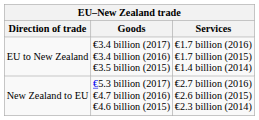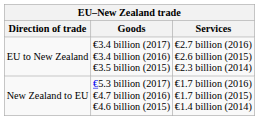EU to New Zealand | Services: €1.7 billion (2016) €1.7 billion (2015) €1.4 billion (2014) -> €2.7 billion (2016) €2.6 billion (2015) €2.3 billion (2014)
New Zealand to EU | Services: €2.7 billion (2016) €2.6 billion (2015) €2.3 billion (2014) -> €1.7 billion (2016) €1.7 billion (2015) €1.4 billion (2014)
